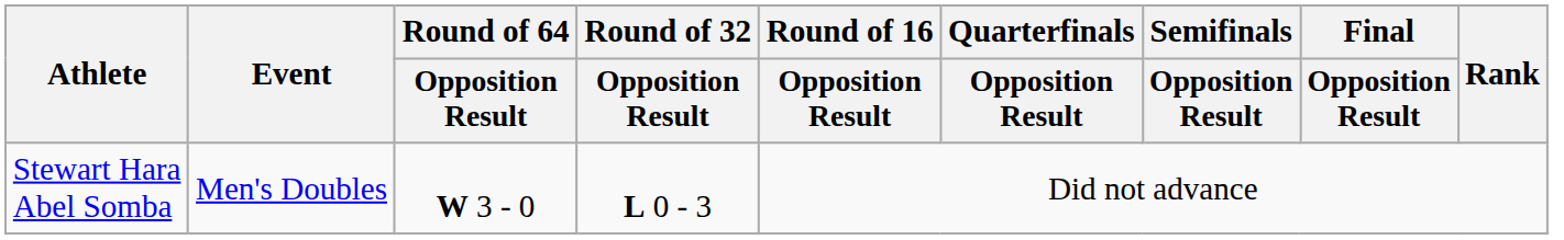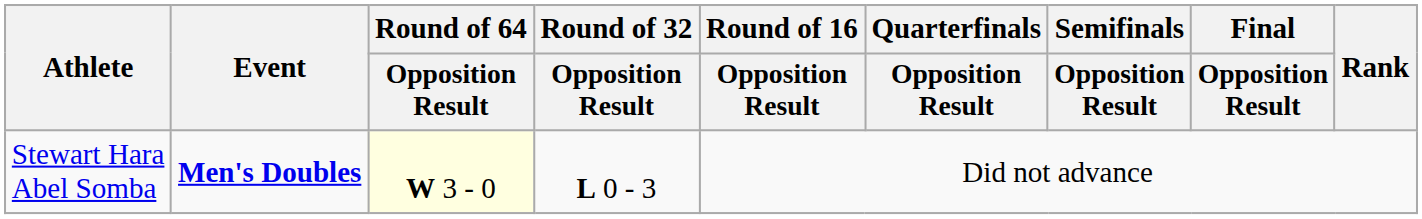Stewart Hara Abel Somba | Event: normal -> bold
Stewart Hara Abel Somba | Round of 64 / Opposition Result: no background -> lightyellow background
